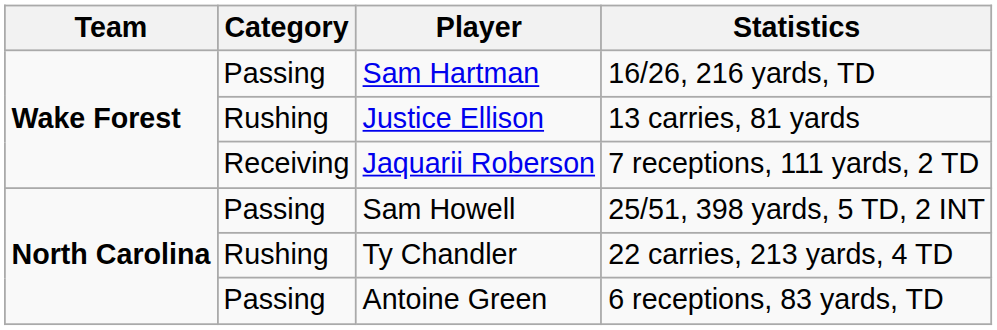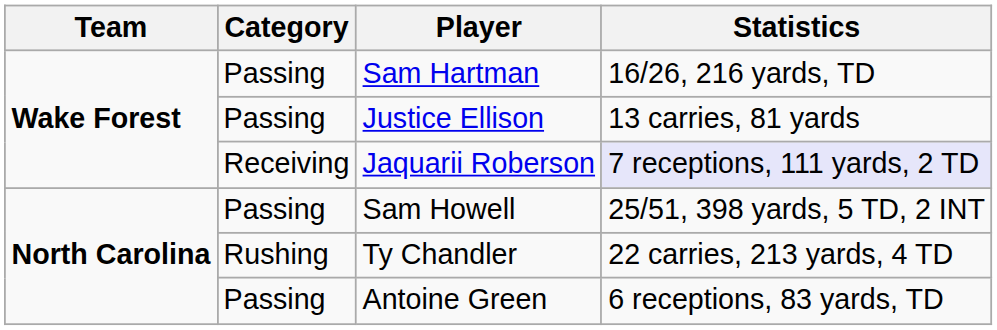Justice Ellison | Category: Rushing -> Passing
Jaquarii Roberson | Statistics: no background -> lavender background
